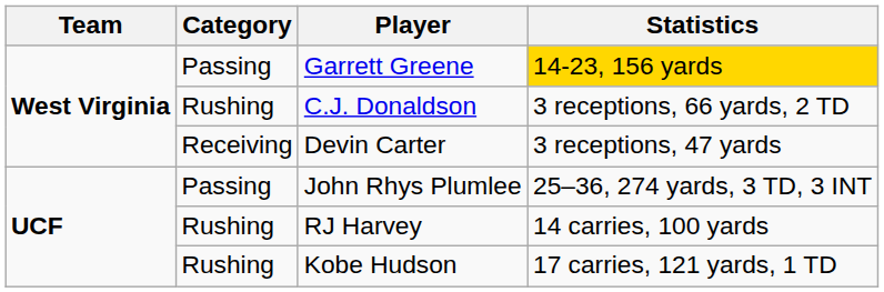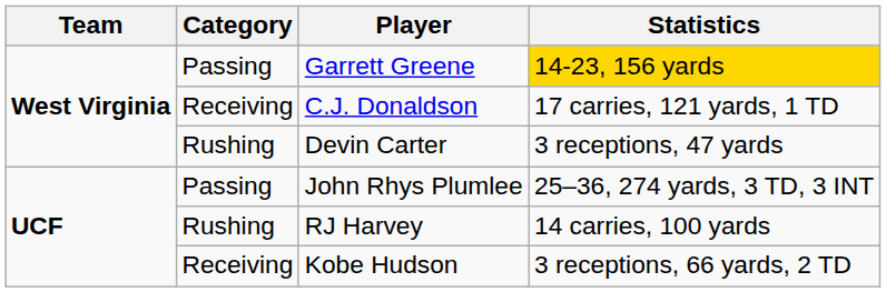C.J. Donaldson | Category: Rushing -> Receiving
C.J. Donaldson | Statistics: 3 receptions, 66 yards, 2 TD -> 17 carries, 121 yards, 1 TD
Devin Carter | Category: Receiving -> Rushing
Kobe Hudson | Category: Rushing -> Receiving
Kobe Hudson | Statistics: 17 carries, 121 yards, 1 TD -> 3 receptions, 66 yards, 2 TD
